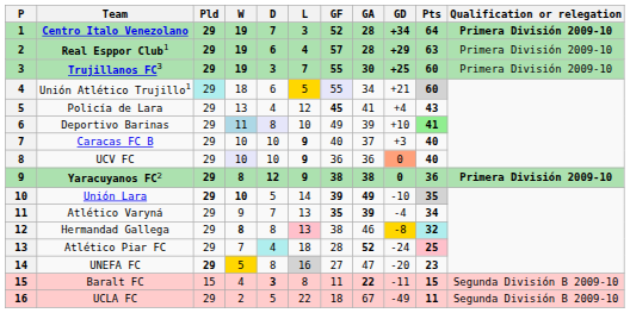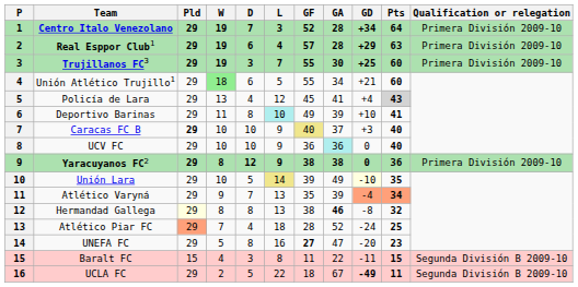Centro Italo Venezolano | Qualification or relegation: bold -> normal
Unión Atlético Trujillo1 | Pld: paleturquoise background -> no background
Unión Atlético Trujillo1 | W: no background -> lightgreen background
Unión Atlético Trujillo1 | L: gold background -> no background
Unión Atlético Trujillo1 | GF: lavender background -> no background
Unión Atlético Trujillo1 | Pts: lightgrey background -> no background
Policía de Lara | GF: bold -> normal
Policía de Lara | Pts: no background -> lightgrey background
Deportivo Barinas | W: lightblue background -> no background
Deportivo Barinas | D: lavender background -> no background
Deportivo Barinas | L: no background -> paleturquoise background
Deportivo Barinas | Pts: lightgreen background -> no background
Caracas FC B | Pld: normal -> bold
Caracas FC B | L: bold -> normal
Caracas FC B | GF: no background -> khaki background
UCV FC | W: lavender background -> no background
UCV FC | L: bold -> normal
UCV FC | GA: no background -> paleturquoise background
UCV FC | GD: lightsalmon background -> no background
Yaracuyanos FC2 | Qualification or relegation: bold -> normal
Unión Lara | Pld: bold -> normal
Unión Lara | W: bold -> normal
Unión Lara | L: no background -> khaki background
Unión Lara | GF: bold -> normal
Unión Lara | GA: bold -> normal
Unión Lara | GD: no background -> lightyellow background
Unión Lara | Pts: lightgrey background -> no background
Atlético Varyná | GF: bold -> normal
Atlético Varyná | GA: bold -> normal
Atlético Varyná | GD: no background -> lightsalmon background
Atlético Varyná | Pts: no background -> lightsalmon background
Hermandad Gallega | Pld: no background -> lightyellow background
Hermandad Gallega | W: bold -> normal
Hermandad Gallega | L: pink background -> no background
Hermandad Gallega | GA: normal -> bold
Hermandad Gallega | GD: gold background -> no background
Hermandad Gallega | Pts: paleturquoise background -> no background
Atlético Piar FC | Pld: no background -> lightsalmon background
Atlético Piar FC | D: paleturquoise background -> no background
Atlético Piar FC | GA: bold -> normal
Atlético Piar FC | Pts: pink background -> no background
UNEFA FC | Pld: bold -> normal
UNEFA FC | W: gold background -> no background
UNEFA FC | L: lightgrey background -> no background
UNEFA FC | GF: normal -> bold
Baralt FC | D: bold -> normal
Baralt FC | GA: bold -> normal
UCLA FC | GD: normal -> bold
